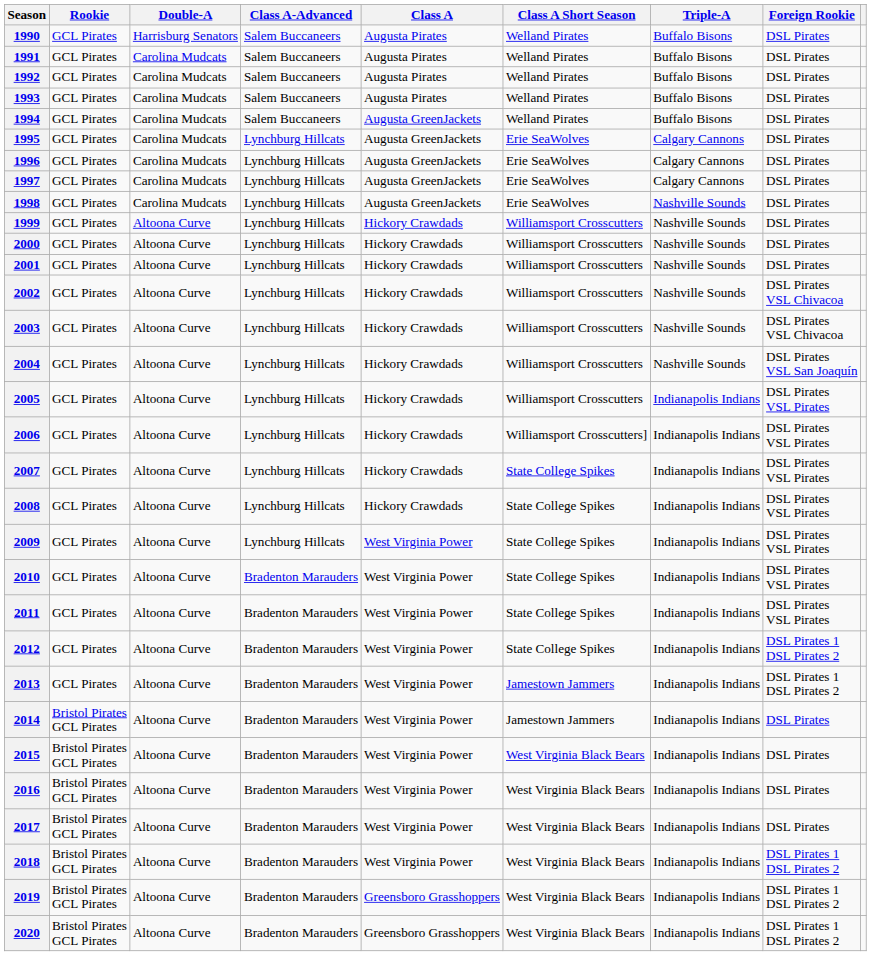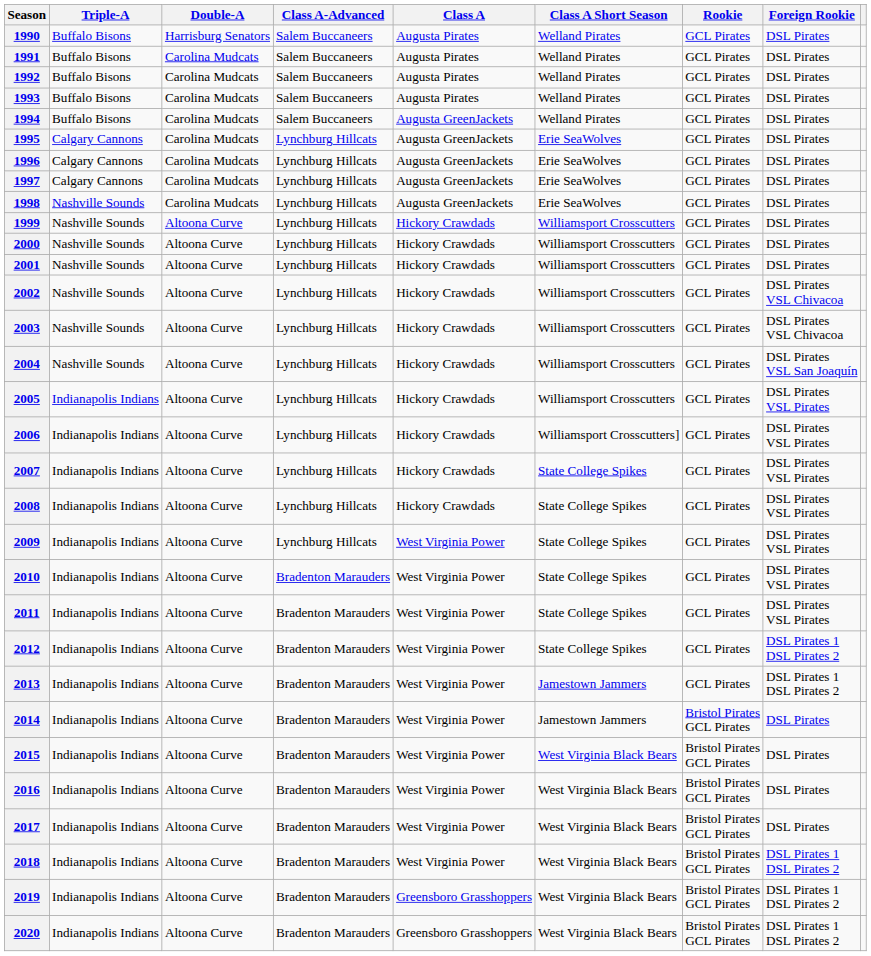columns swapped: Triple-A <-> Rookie
